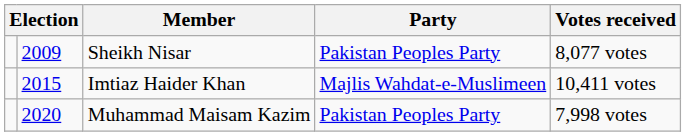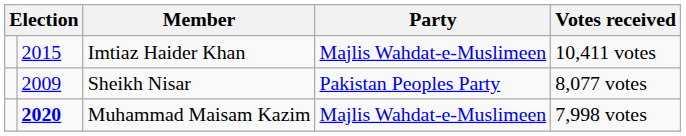rows swapped: Sheikh Nisar <-> Imtiaz Haider Khan
Muhammad Maisam Kazim | column 2: normal -> bold
Muhammad Maisam Kazim | Party: Pakistan Peoples Party -> Majlis Wahdat-e-Muslimeen
